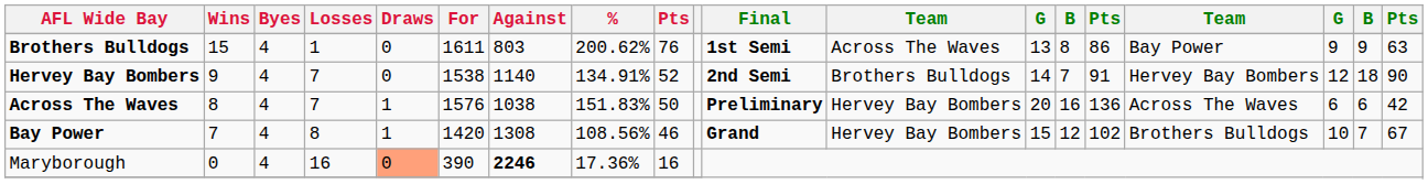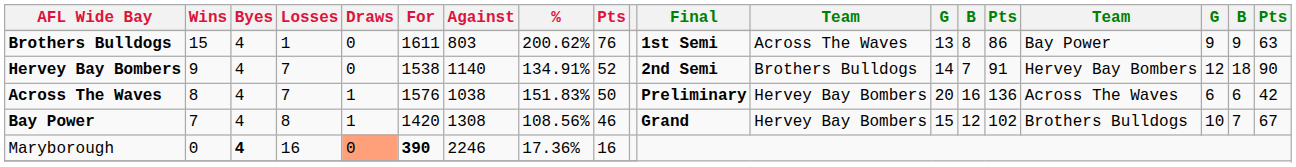Maryborough | Byes: normal -> bold
Maryborough | For: normal -> bold
Maryborough | Against: bold -> normal
